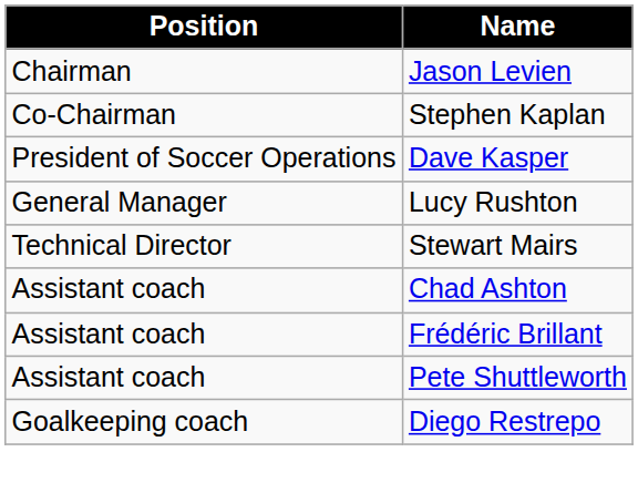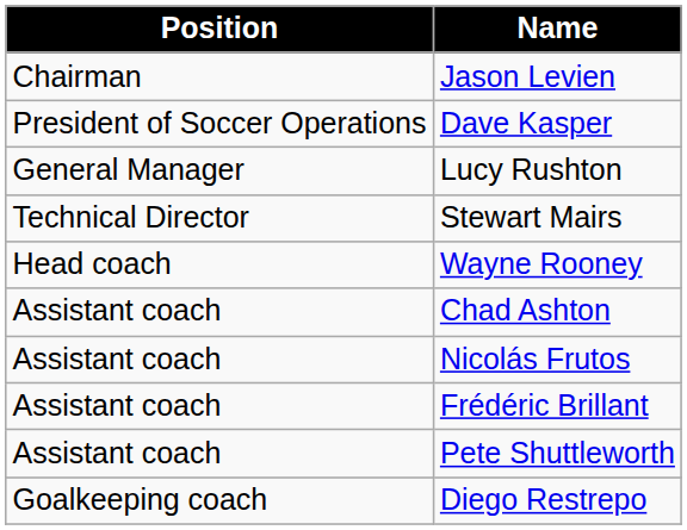- row: Co-Chairman | Stephen Kaplan
+ row: Head coach | Wayne Rooney
+ row: Assistant coach | Nicolás Frutos
